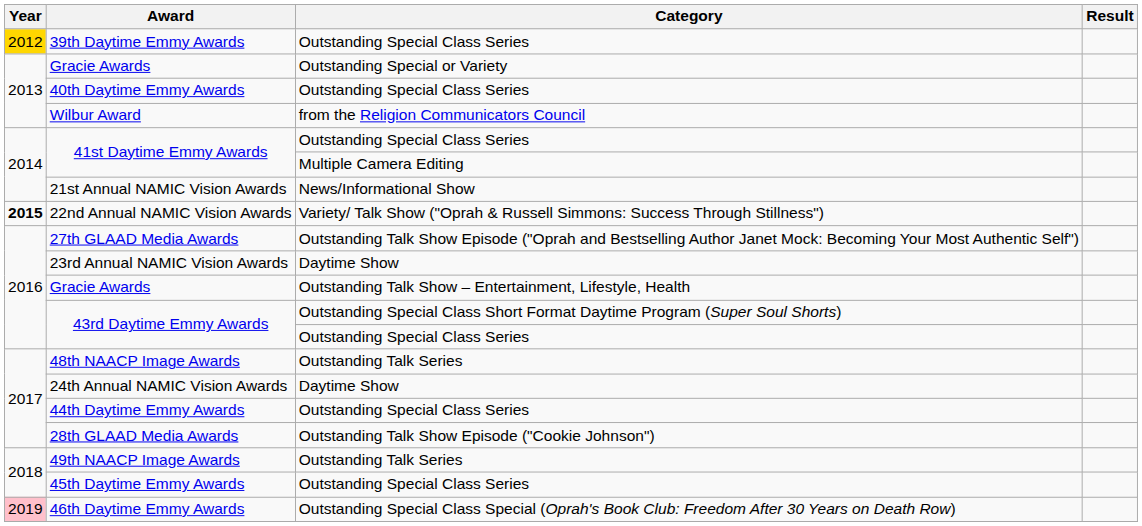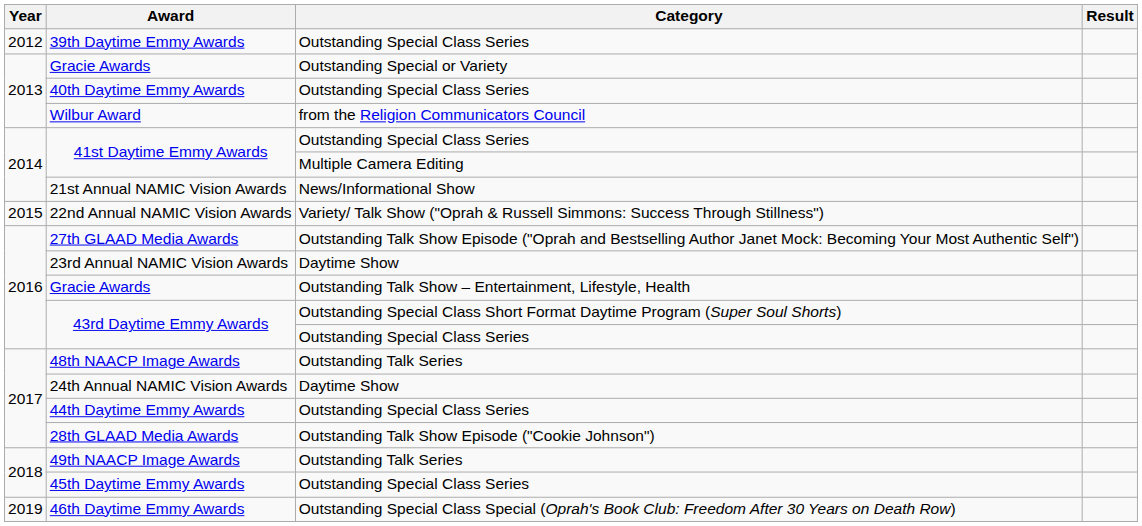39th Daytime Emmy Awards | Year: gold background -> no background
22nd Annual NAMIC Vision Awards | Year: bold -> normal
46th Daytime Emmy Awards | Year: pink background -> no background
